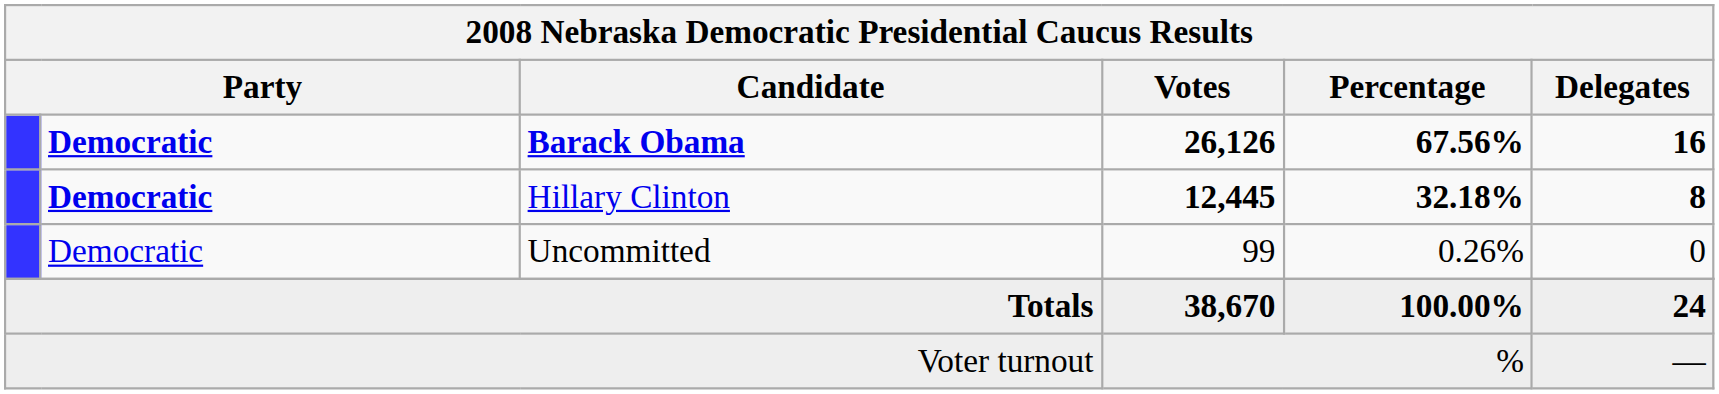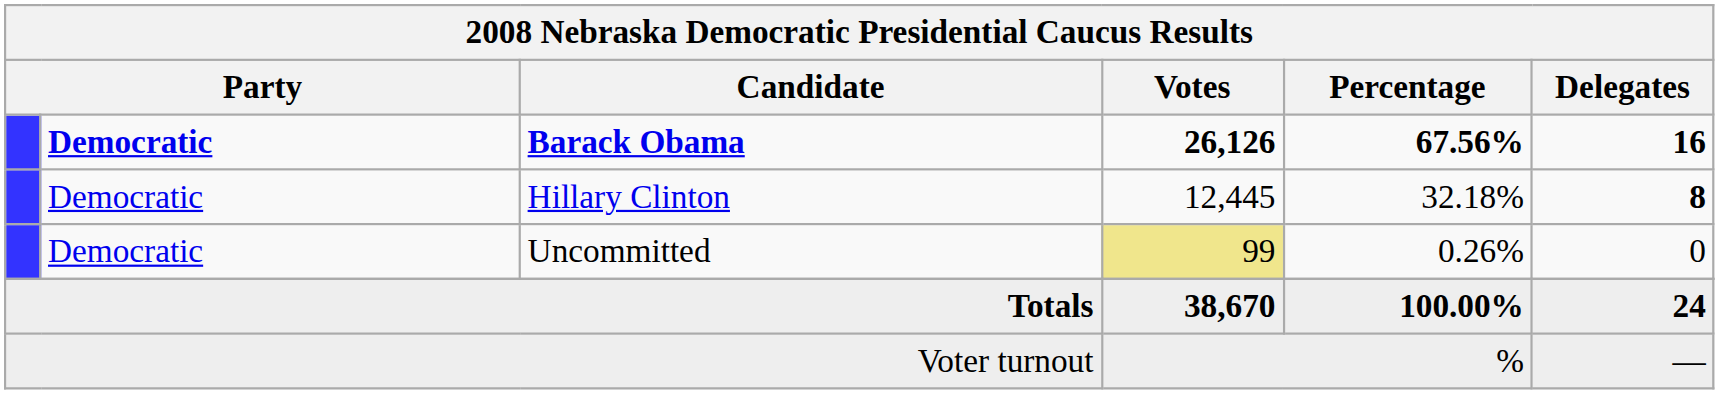Hillary Clinton | column 2: bold -> normal
Hillary Clinton | Votes: bold -> normal
Hillary Clinton | Percentage: bold -> normal
Uncommitted | Votes: no background -> khaki background
